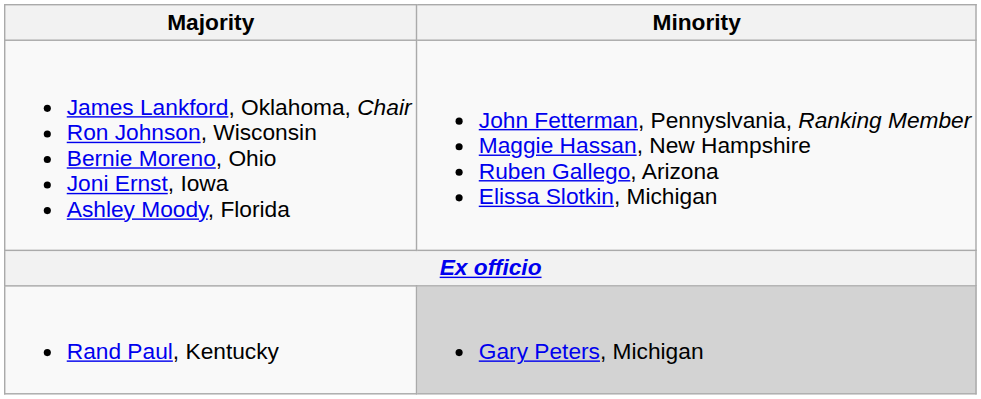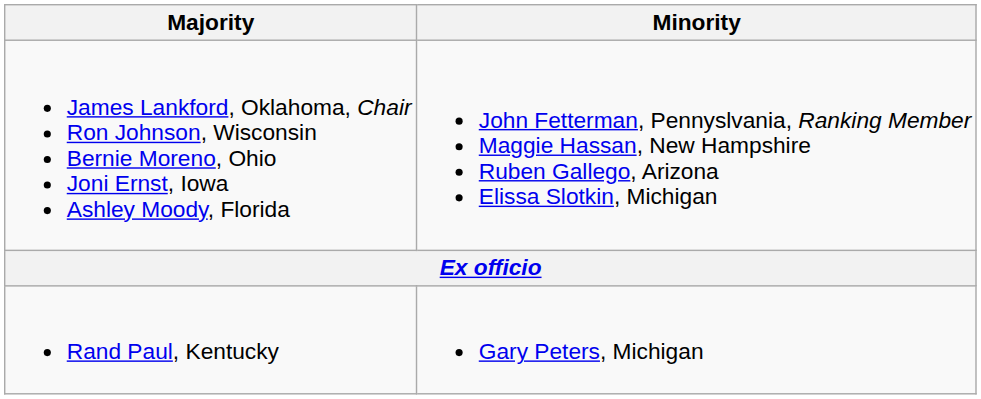Rand Paul, Kentucky | Minority: lightgrey background -> no background
